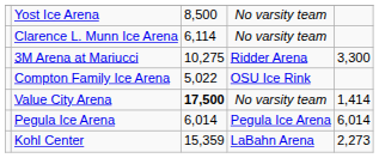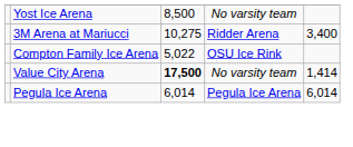- row: Clarence L. Munn Ice Arena | 6,114 | No varsity team
3M Arena at Mariucci | column 5: 3,300 -> 3,400
- row: Kohl Center | 15,359 | LaBahn Arena | 2,273
